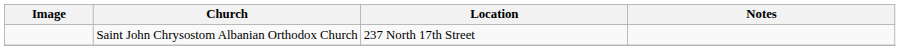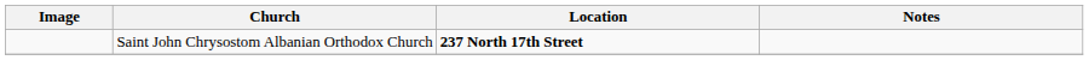Saint John Chrysostom Albanian Orthodox Church | Location: normal -> bold
